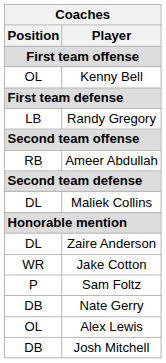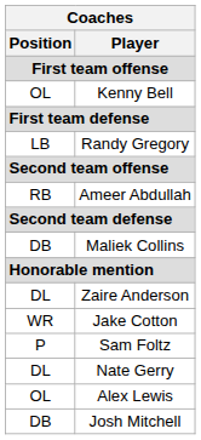Maliek Collins | Coaches / Position: DL -> DB
Nate Gerry | Coaches / Position: DB -> DL
